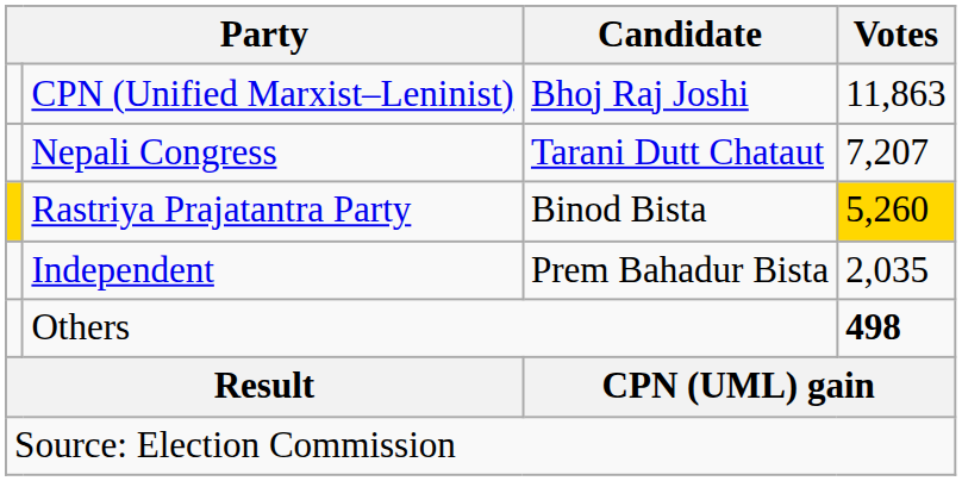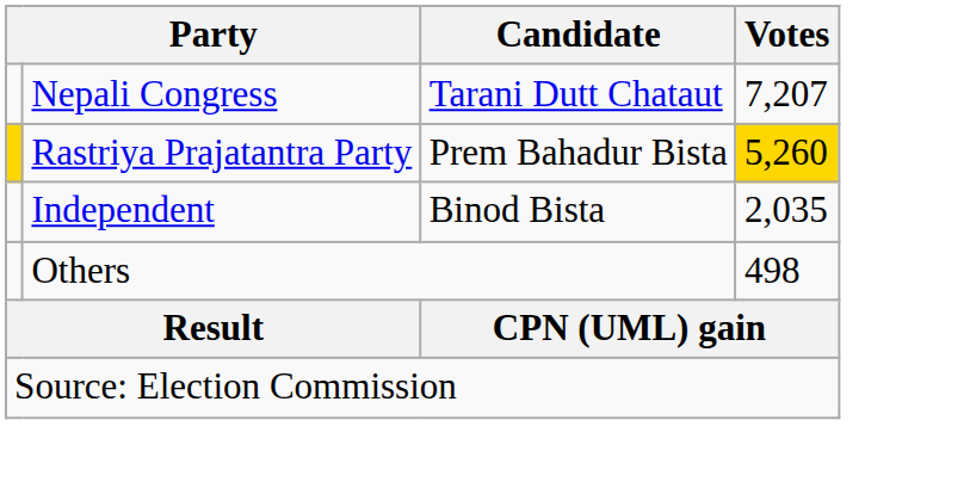- row: CPN (Unified Marxist–Leninist) | Bhoj Raj Joshi | 11,863
Rastriya Prajatantra Party | Candidate: Binod Bista -> Prem Bahadur Bista
Independent | Candidate: Prem Bahadur Bista -> Binod Bista
Others | Votes: bold -> normal
